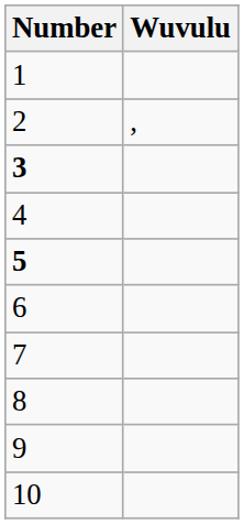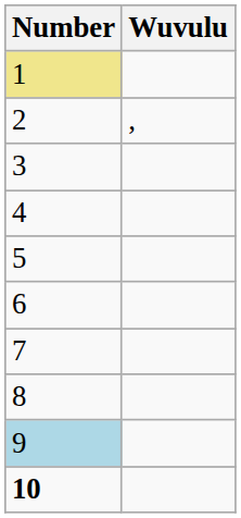1 | Number: no background -> khaki background
3 | Number: bold -> normal
5 | Number: bold -> normal
9 | Number: no background -> lightblue background
10 | Number: normal -> bold
